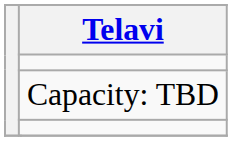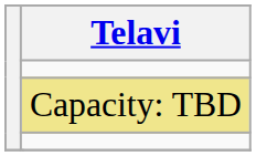row 3 | Telavi: no background -> khaki background
